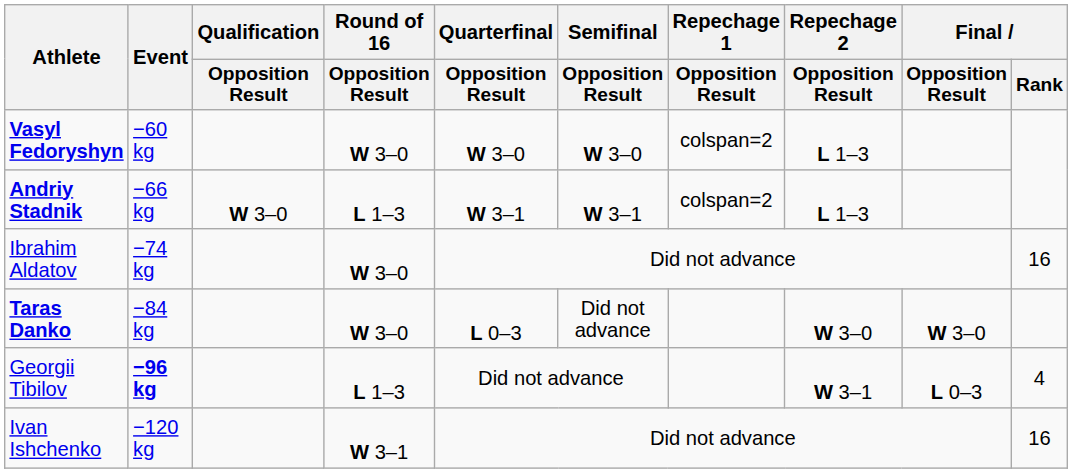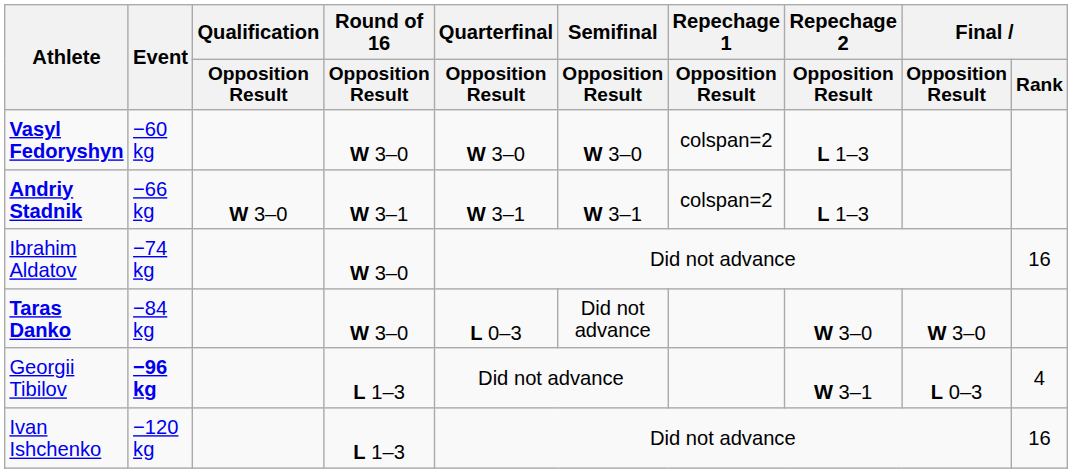Andriy Stadnik | Round of 16 / Opposition Result: L 1–3 -> W 3–1
Ivan Ishchenko | Round of 16 / Opposition Result: W 3–1 -> L 1–3
